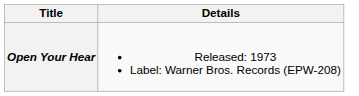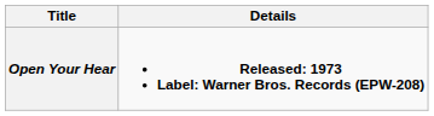Open Your Hear | Details: normal -> bold
